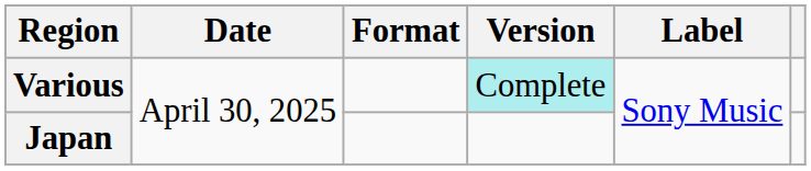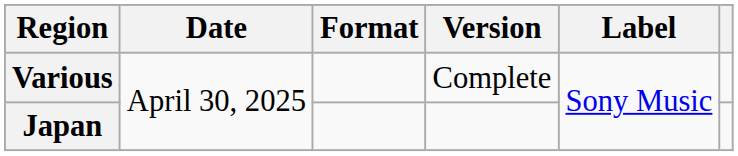Various | Version: paleturquoise background -> no background
